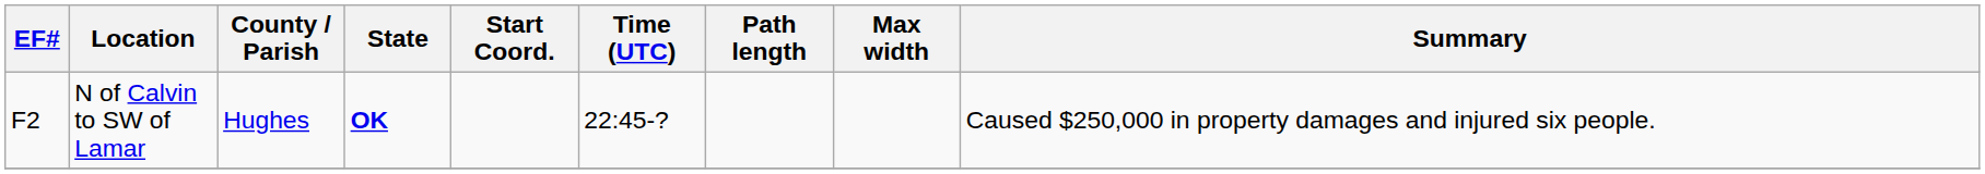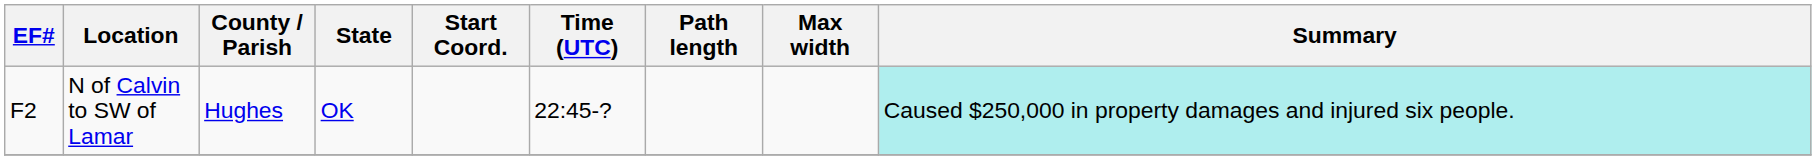N of Calvin to SW of Lamar | State: bold -> normal
N of Calvin to SW of Lamar | Summary: no background -> paleturquoise background
